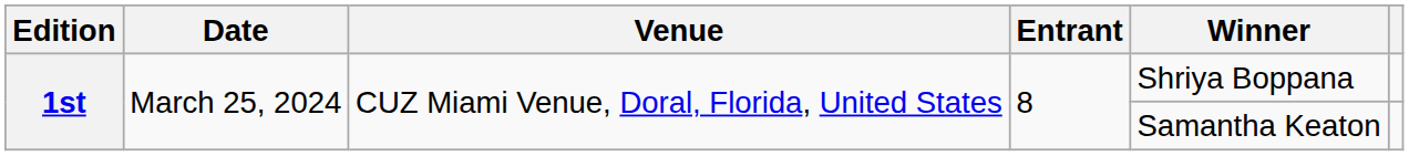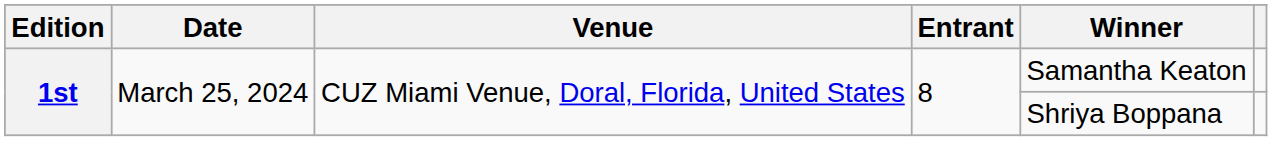row 2 | Winner: Shriya Boppana -> Samantha Keaton
row 3 | Winner: Samantha Keaton -> Shriya Boppana
